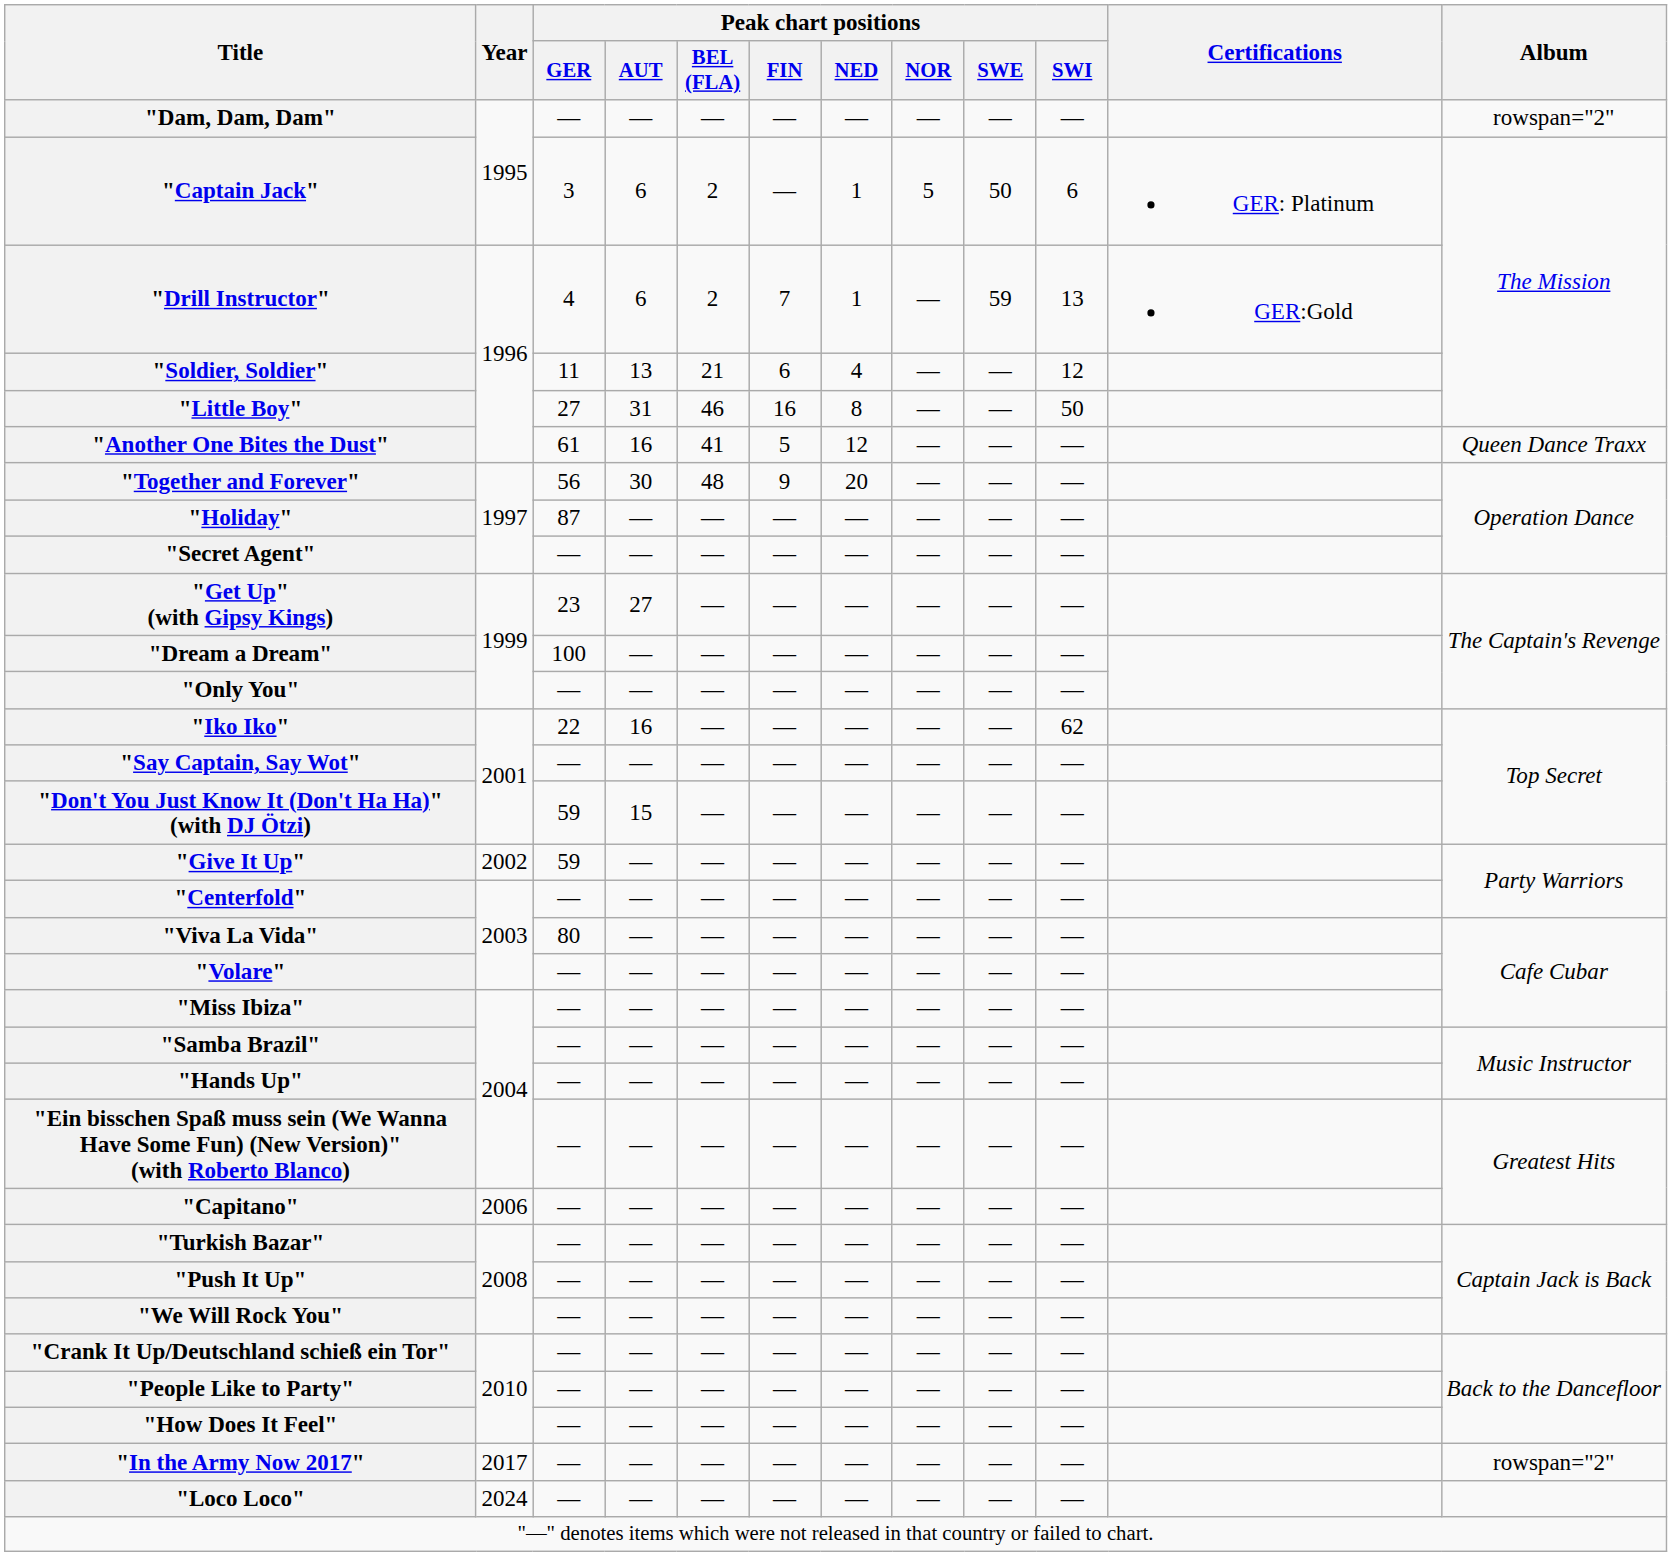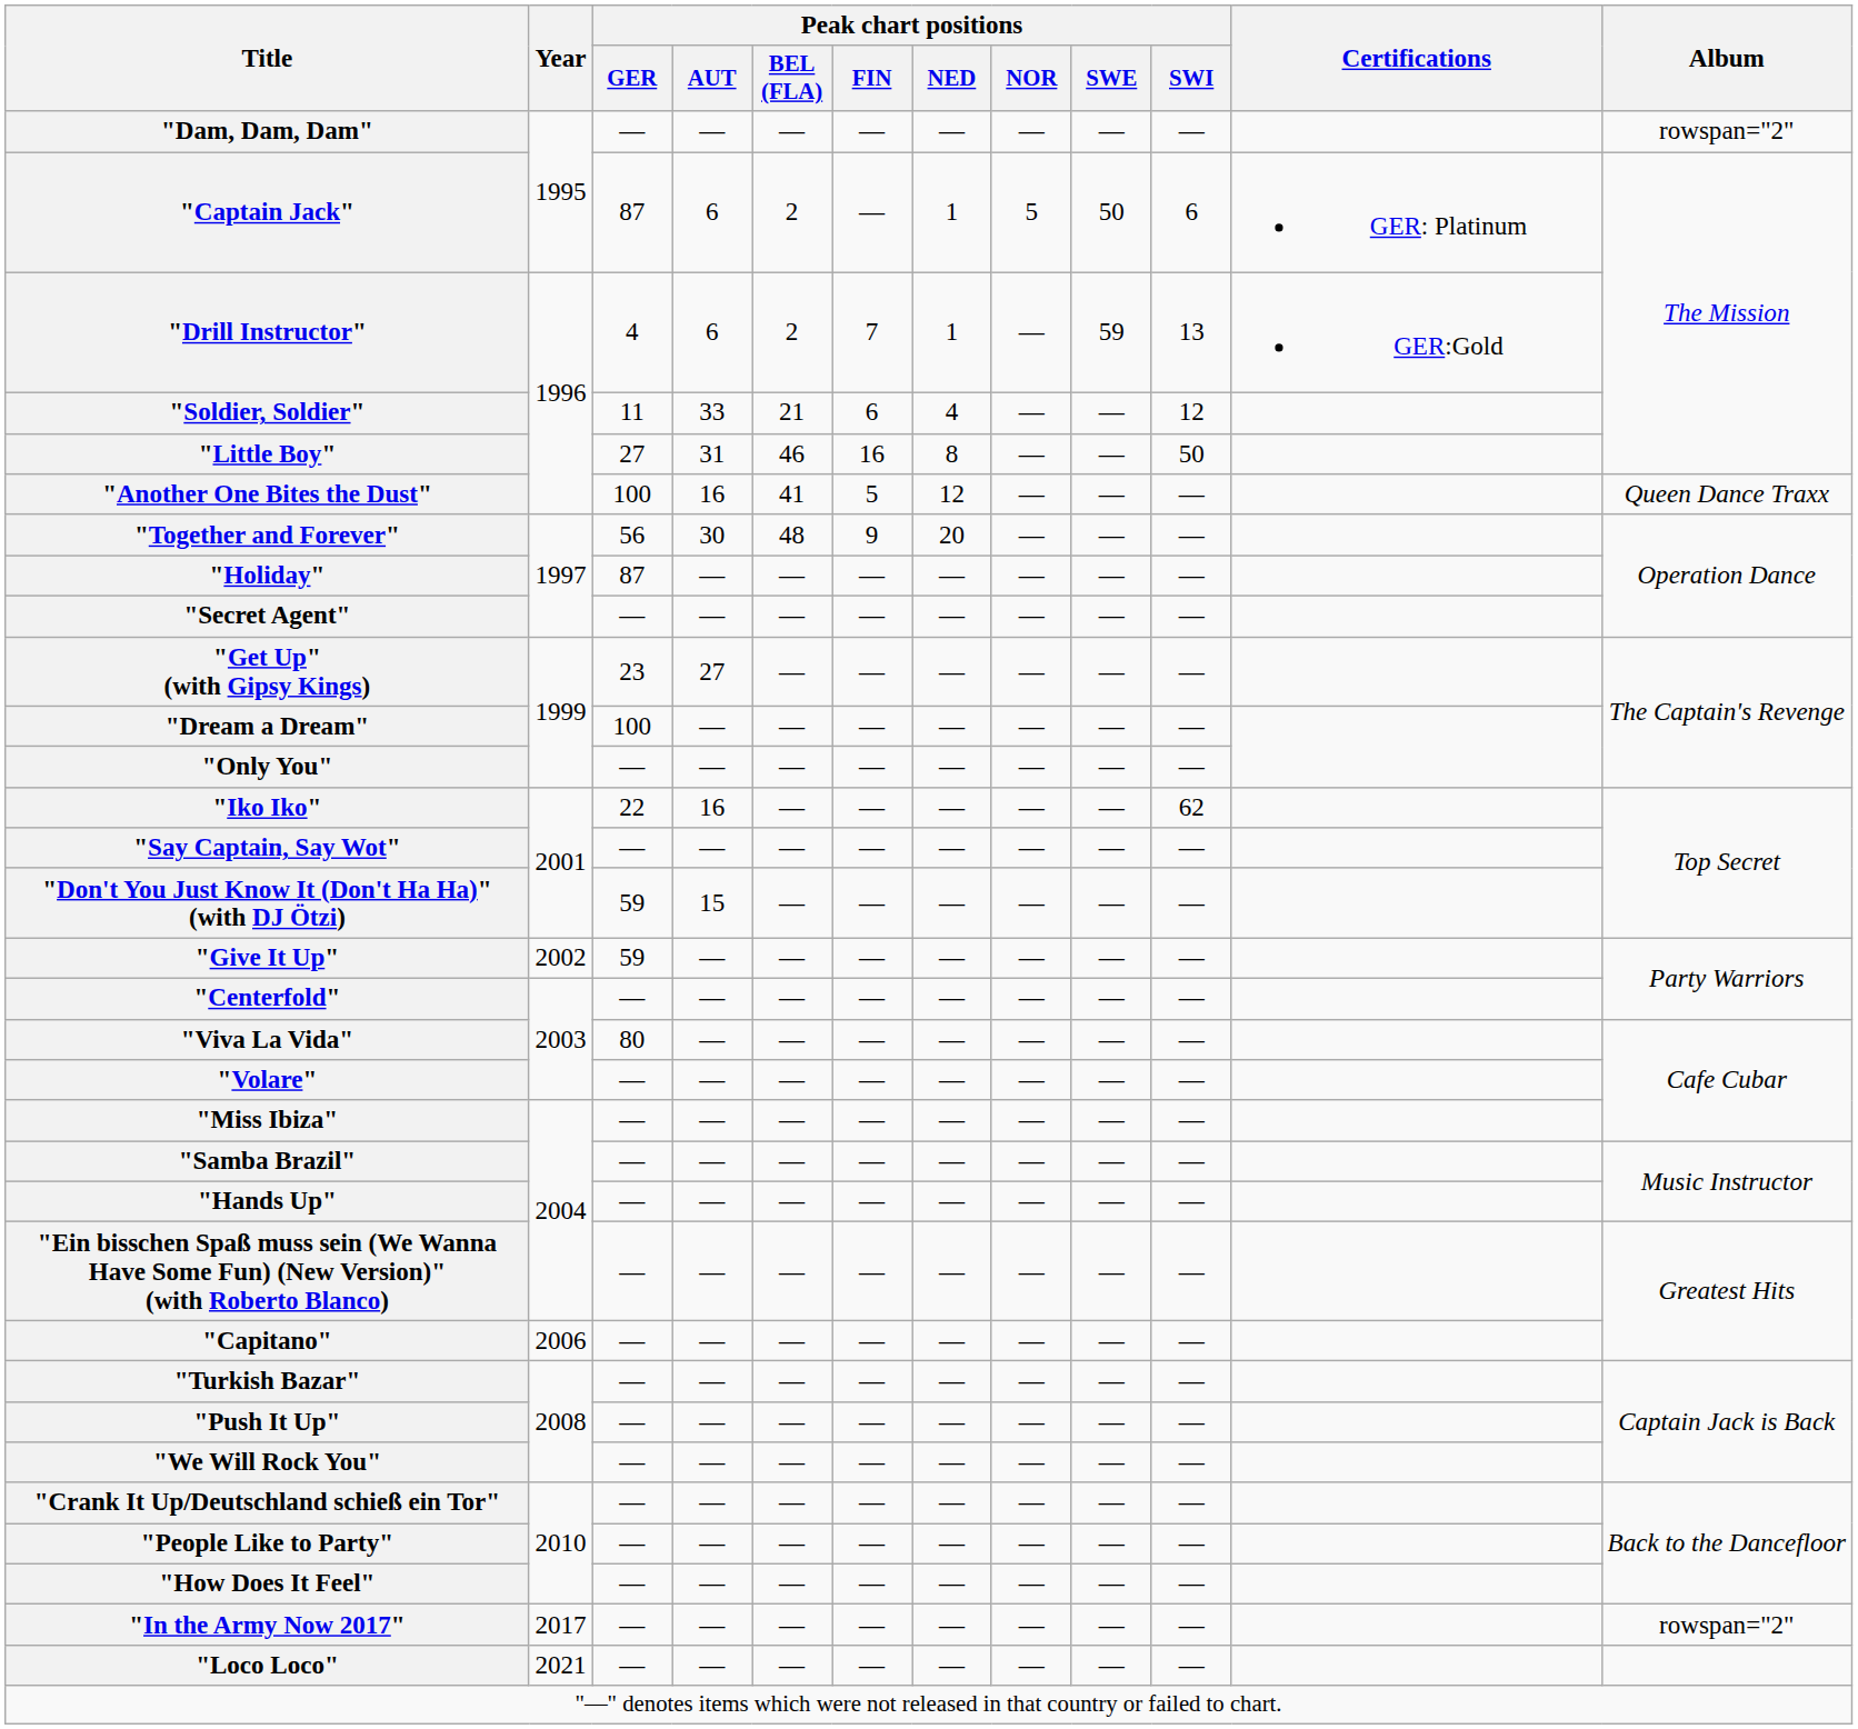"Captain Jack" | Peak chart positions / GER: 3 -> 87
"Soldier, Soldier" | Peak chart positions / AUT: 13 -> 33
"Another One Bites the Dust" | Peak chart positions / GER: 61 -> 100
"Loco Loco" | Year: 2024 -> 2021
